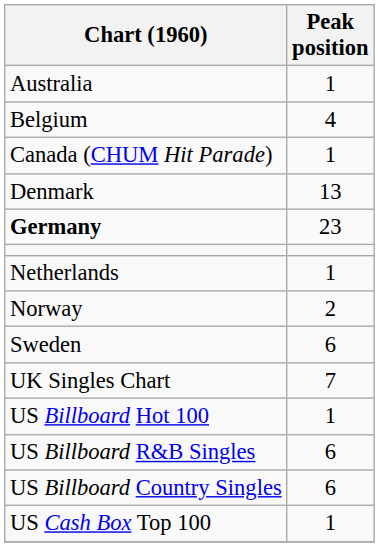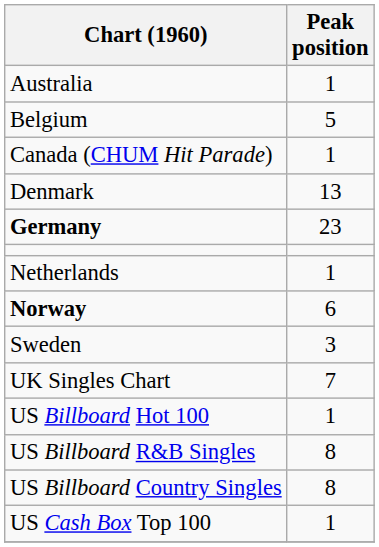row 3 | Peak position: 4 -> 5
row 9 | Chart (1960): normal -> bold
row 9 | Peak position: 2 -> 6
row 10 | Peak position: 6 -> 3
row 13 | Peak position: 6 -> 8
row 14 | Peak position: 6 -> 8
